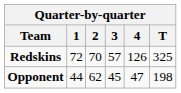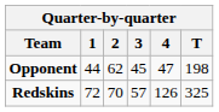rows swapped: Redskins <-> Opponent
